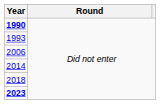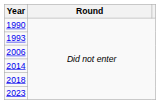1990 | Year: bold -> normal
2023 | Year: bold -> normal
